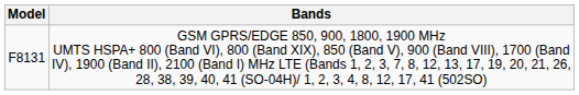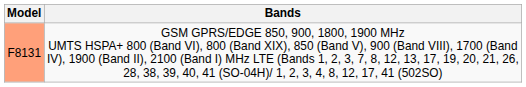row 2 | Model: no background -> lightsalmon background
